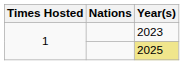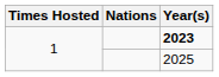2023 | Year(s): normal -> bold
2025 | Year(s): khaki background -> no background
